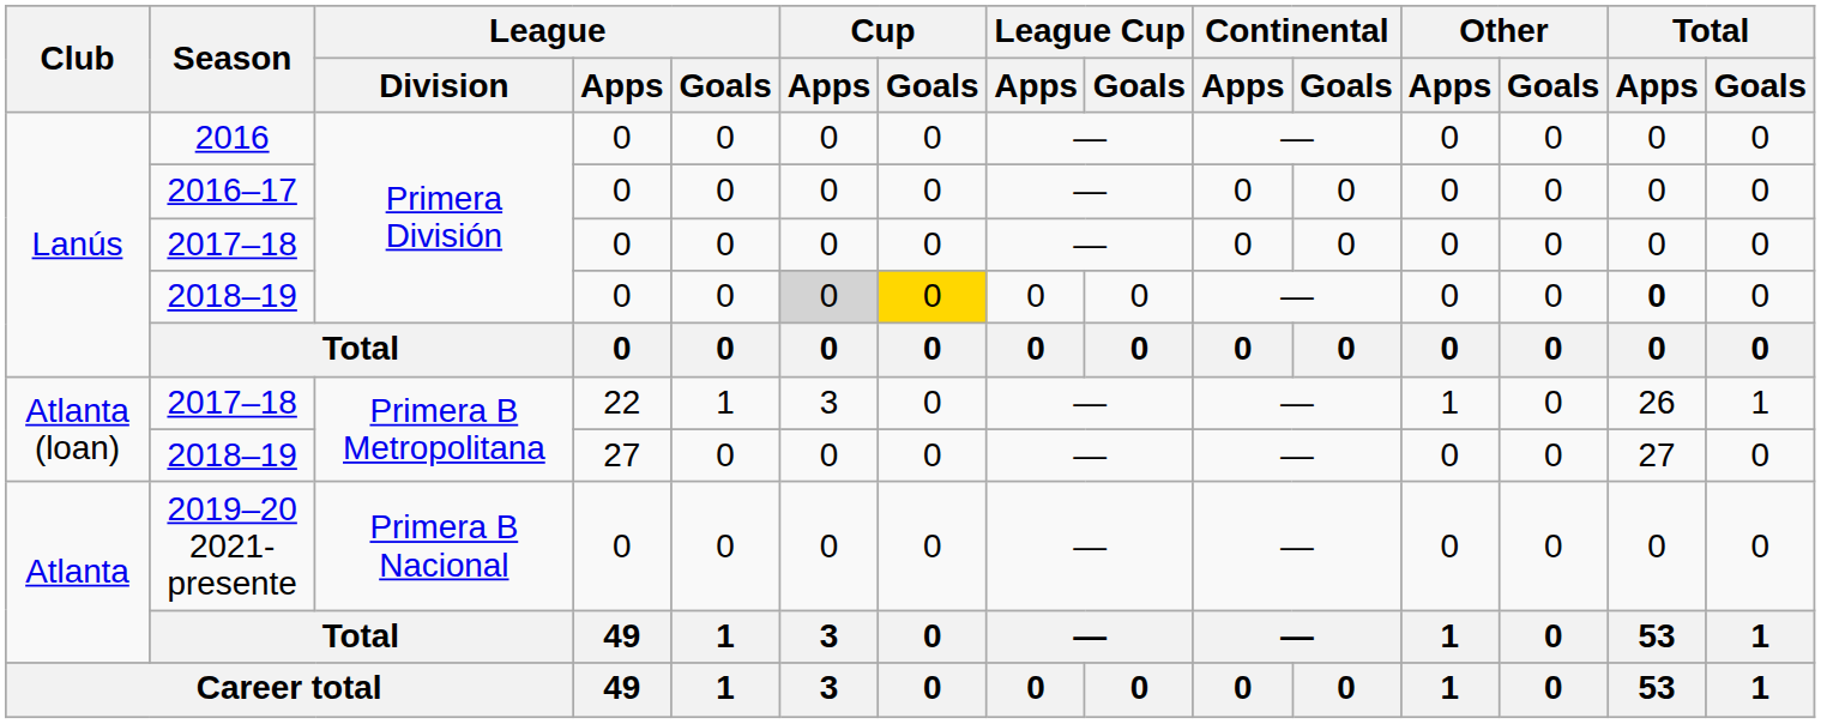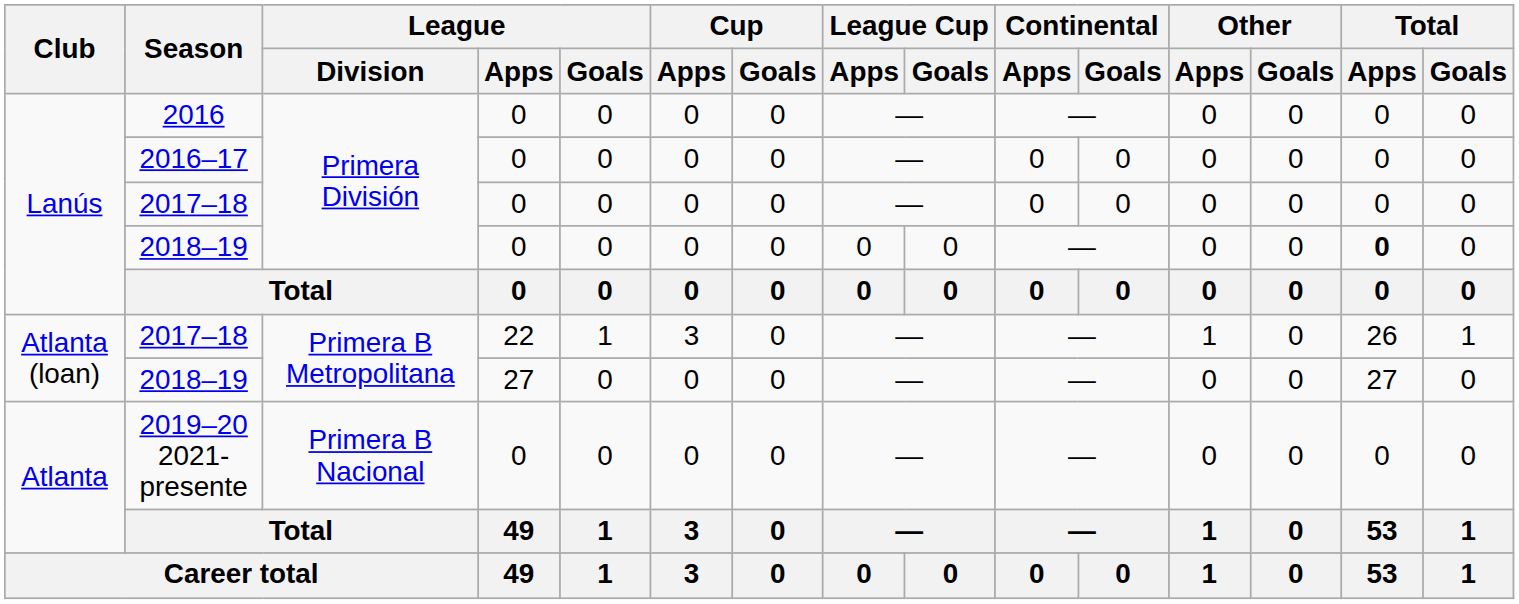Lanús / 2018–19 | Cup / Apps: lightgrey background -> no background
Lanús / 2018–19 | Cup / Goals: gold background -> no background
